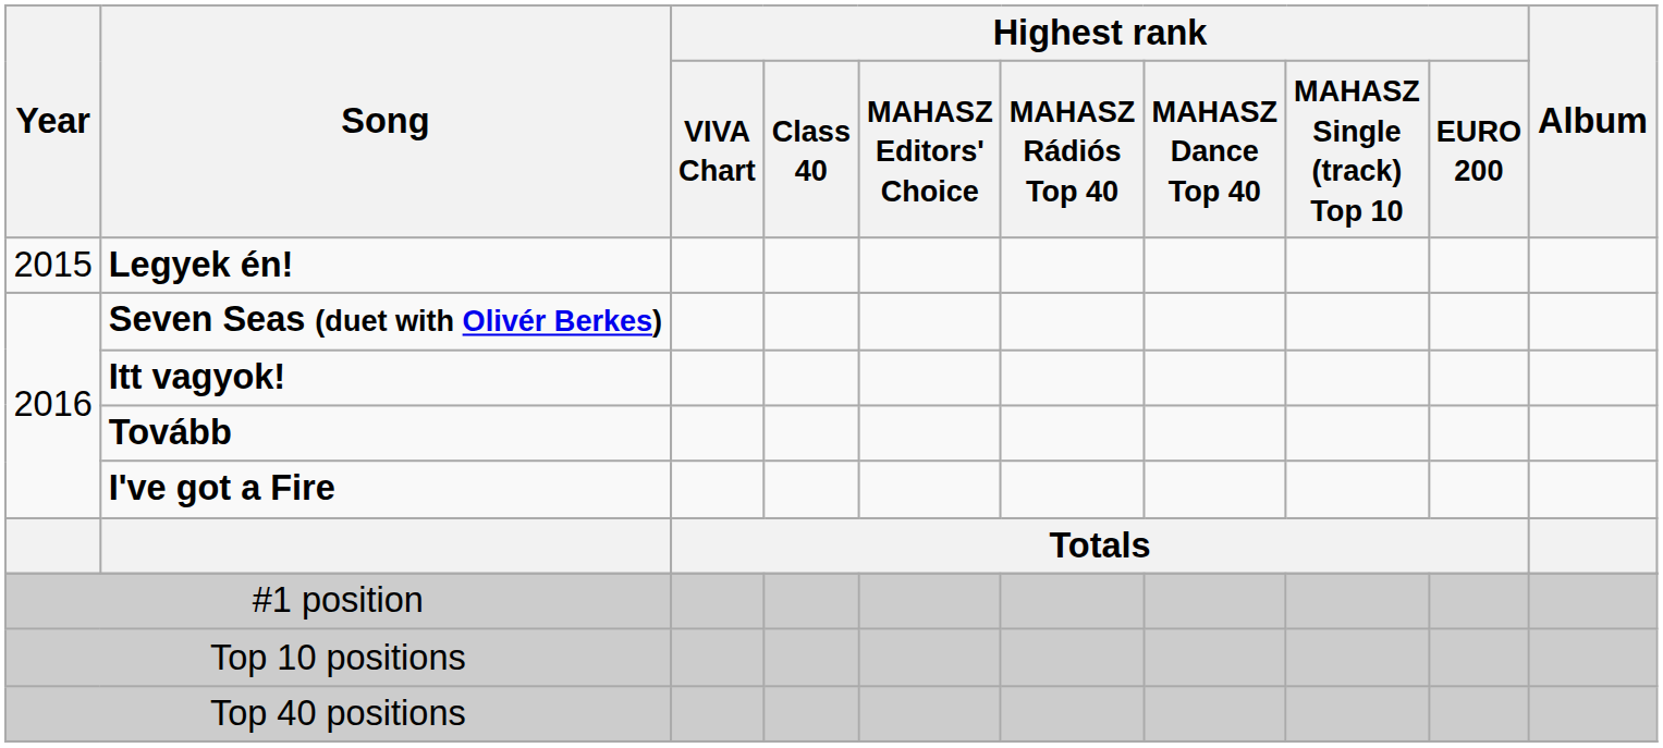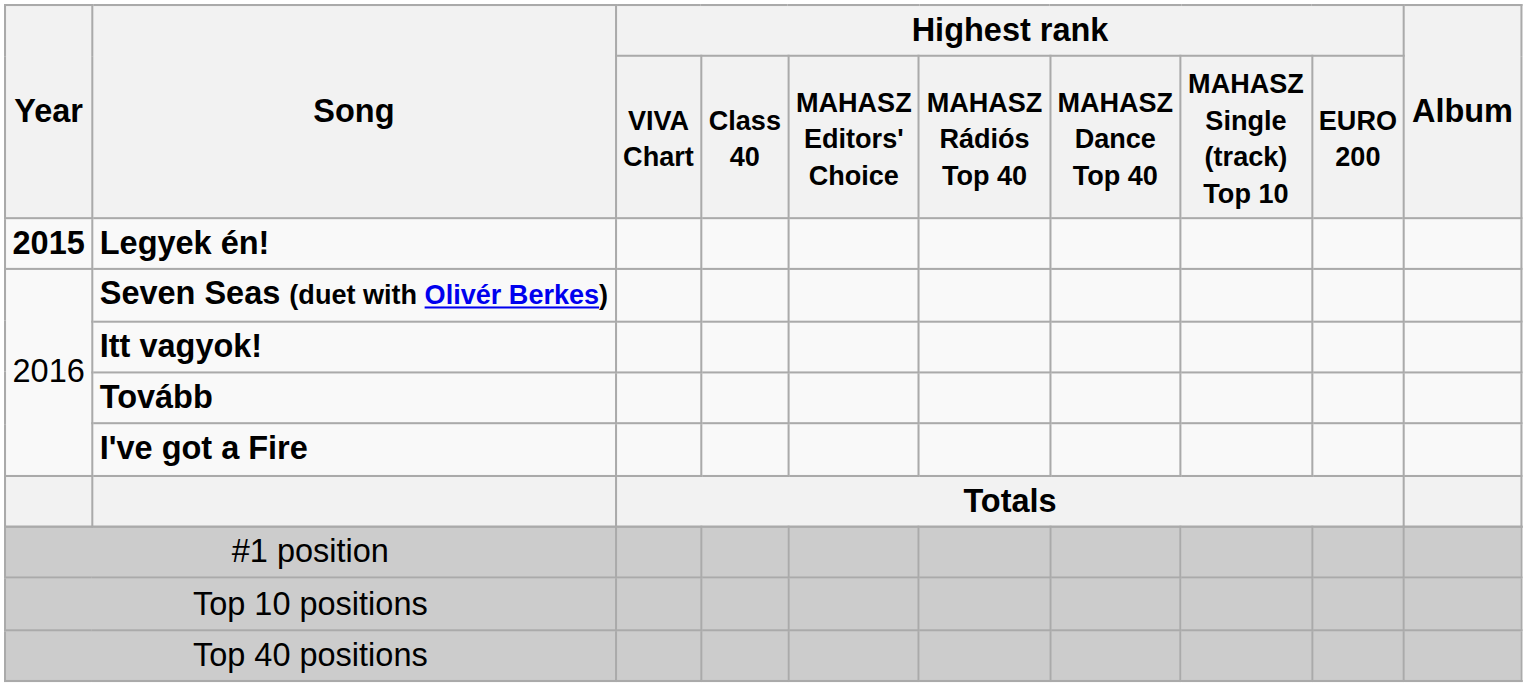Legyek én! | Year: normal -> bold
